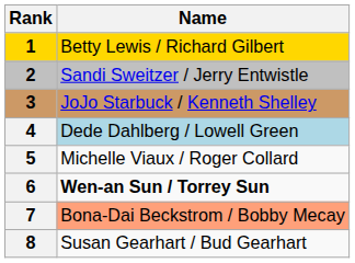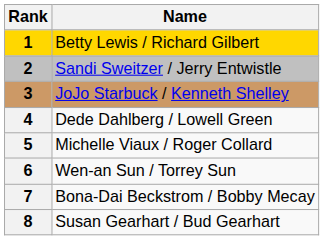Dede Dahlberg / Lowell Green | Name: lightblue background -> no background
Wen-an Sun / Torrey Sun | Name: bold -> normal
Bona-Dai Beckstrom / Bobby Mecay | Name: lightsalmon background -> no background
